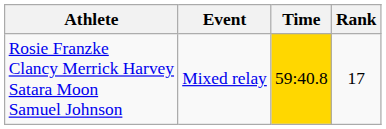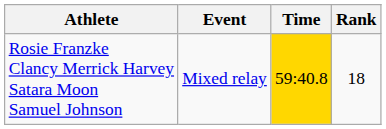row 2 | Rank: 17 -> 18
